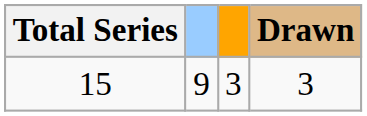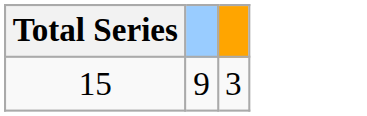- column: Drawn | 3
